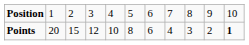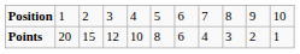Points | column 11: bold -> normal
